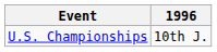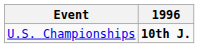U.S. Championships | 1996: normal -> bold
